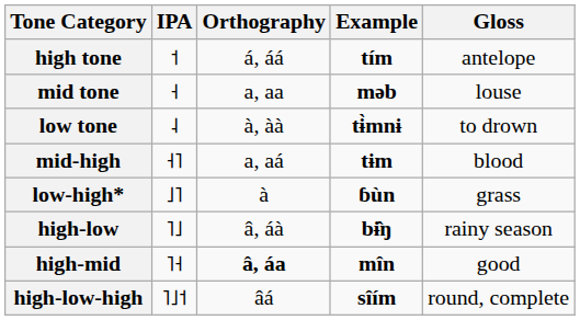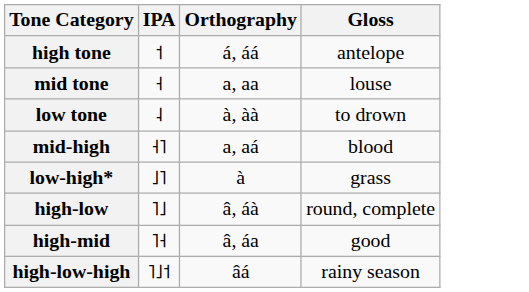- column: Example | tím | məb | tɨ̀mnɨ | tɨm | ɓùn | bɨ̂ŋ | mîn | sîím
high-low | Gloss: rainy season -> round, complete
high-mid | Orthography: bold -> normal
high-low-high | Gloss: round, complete -> rainy season
